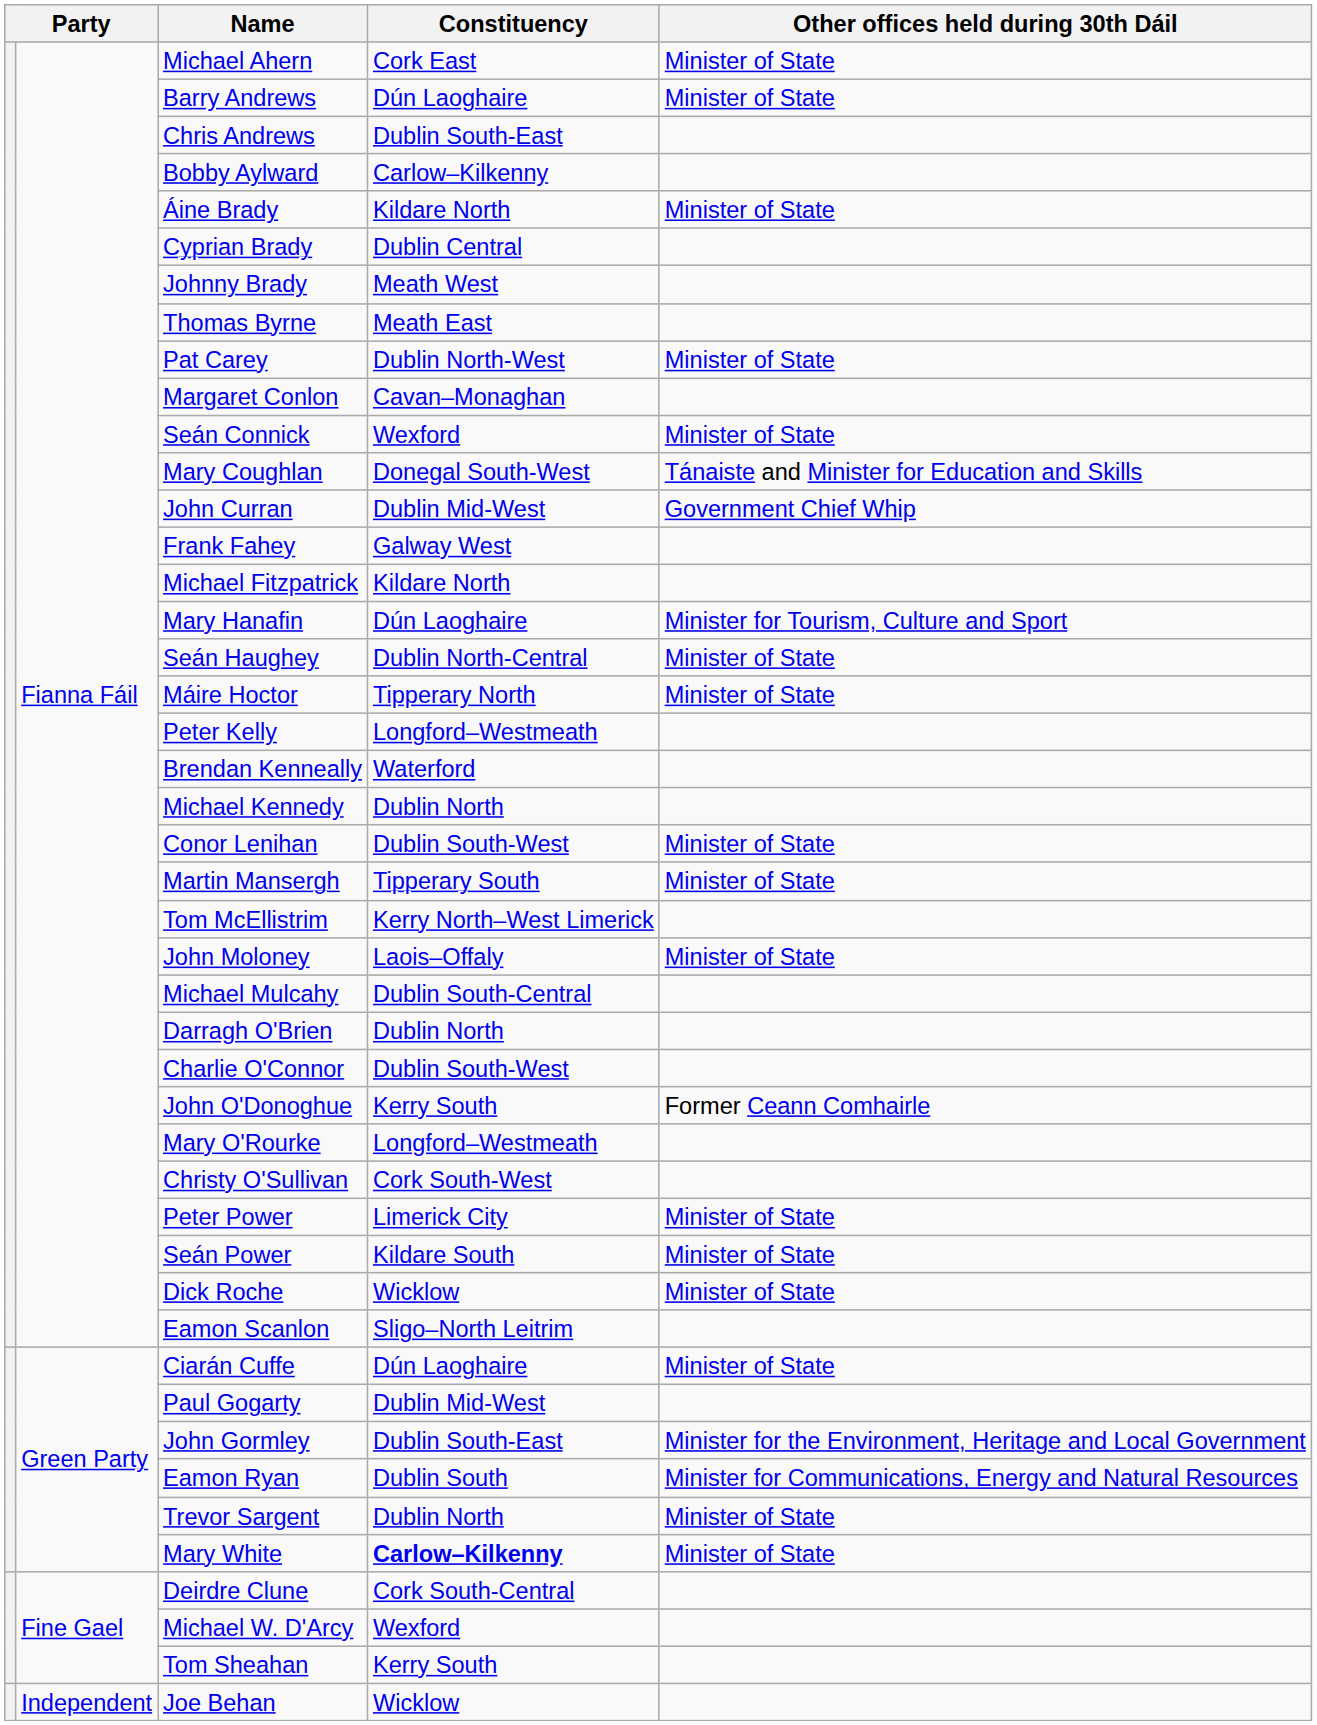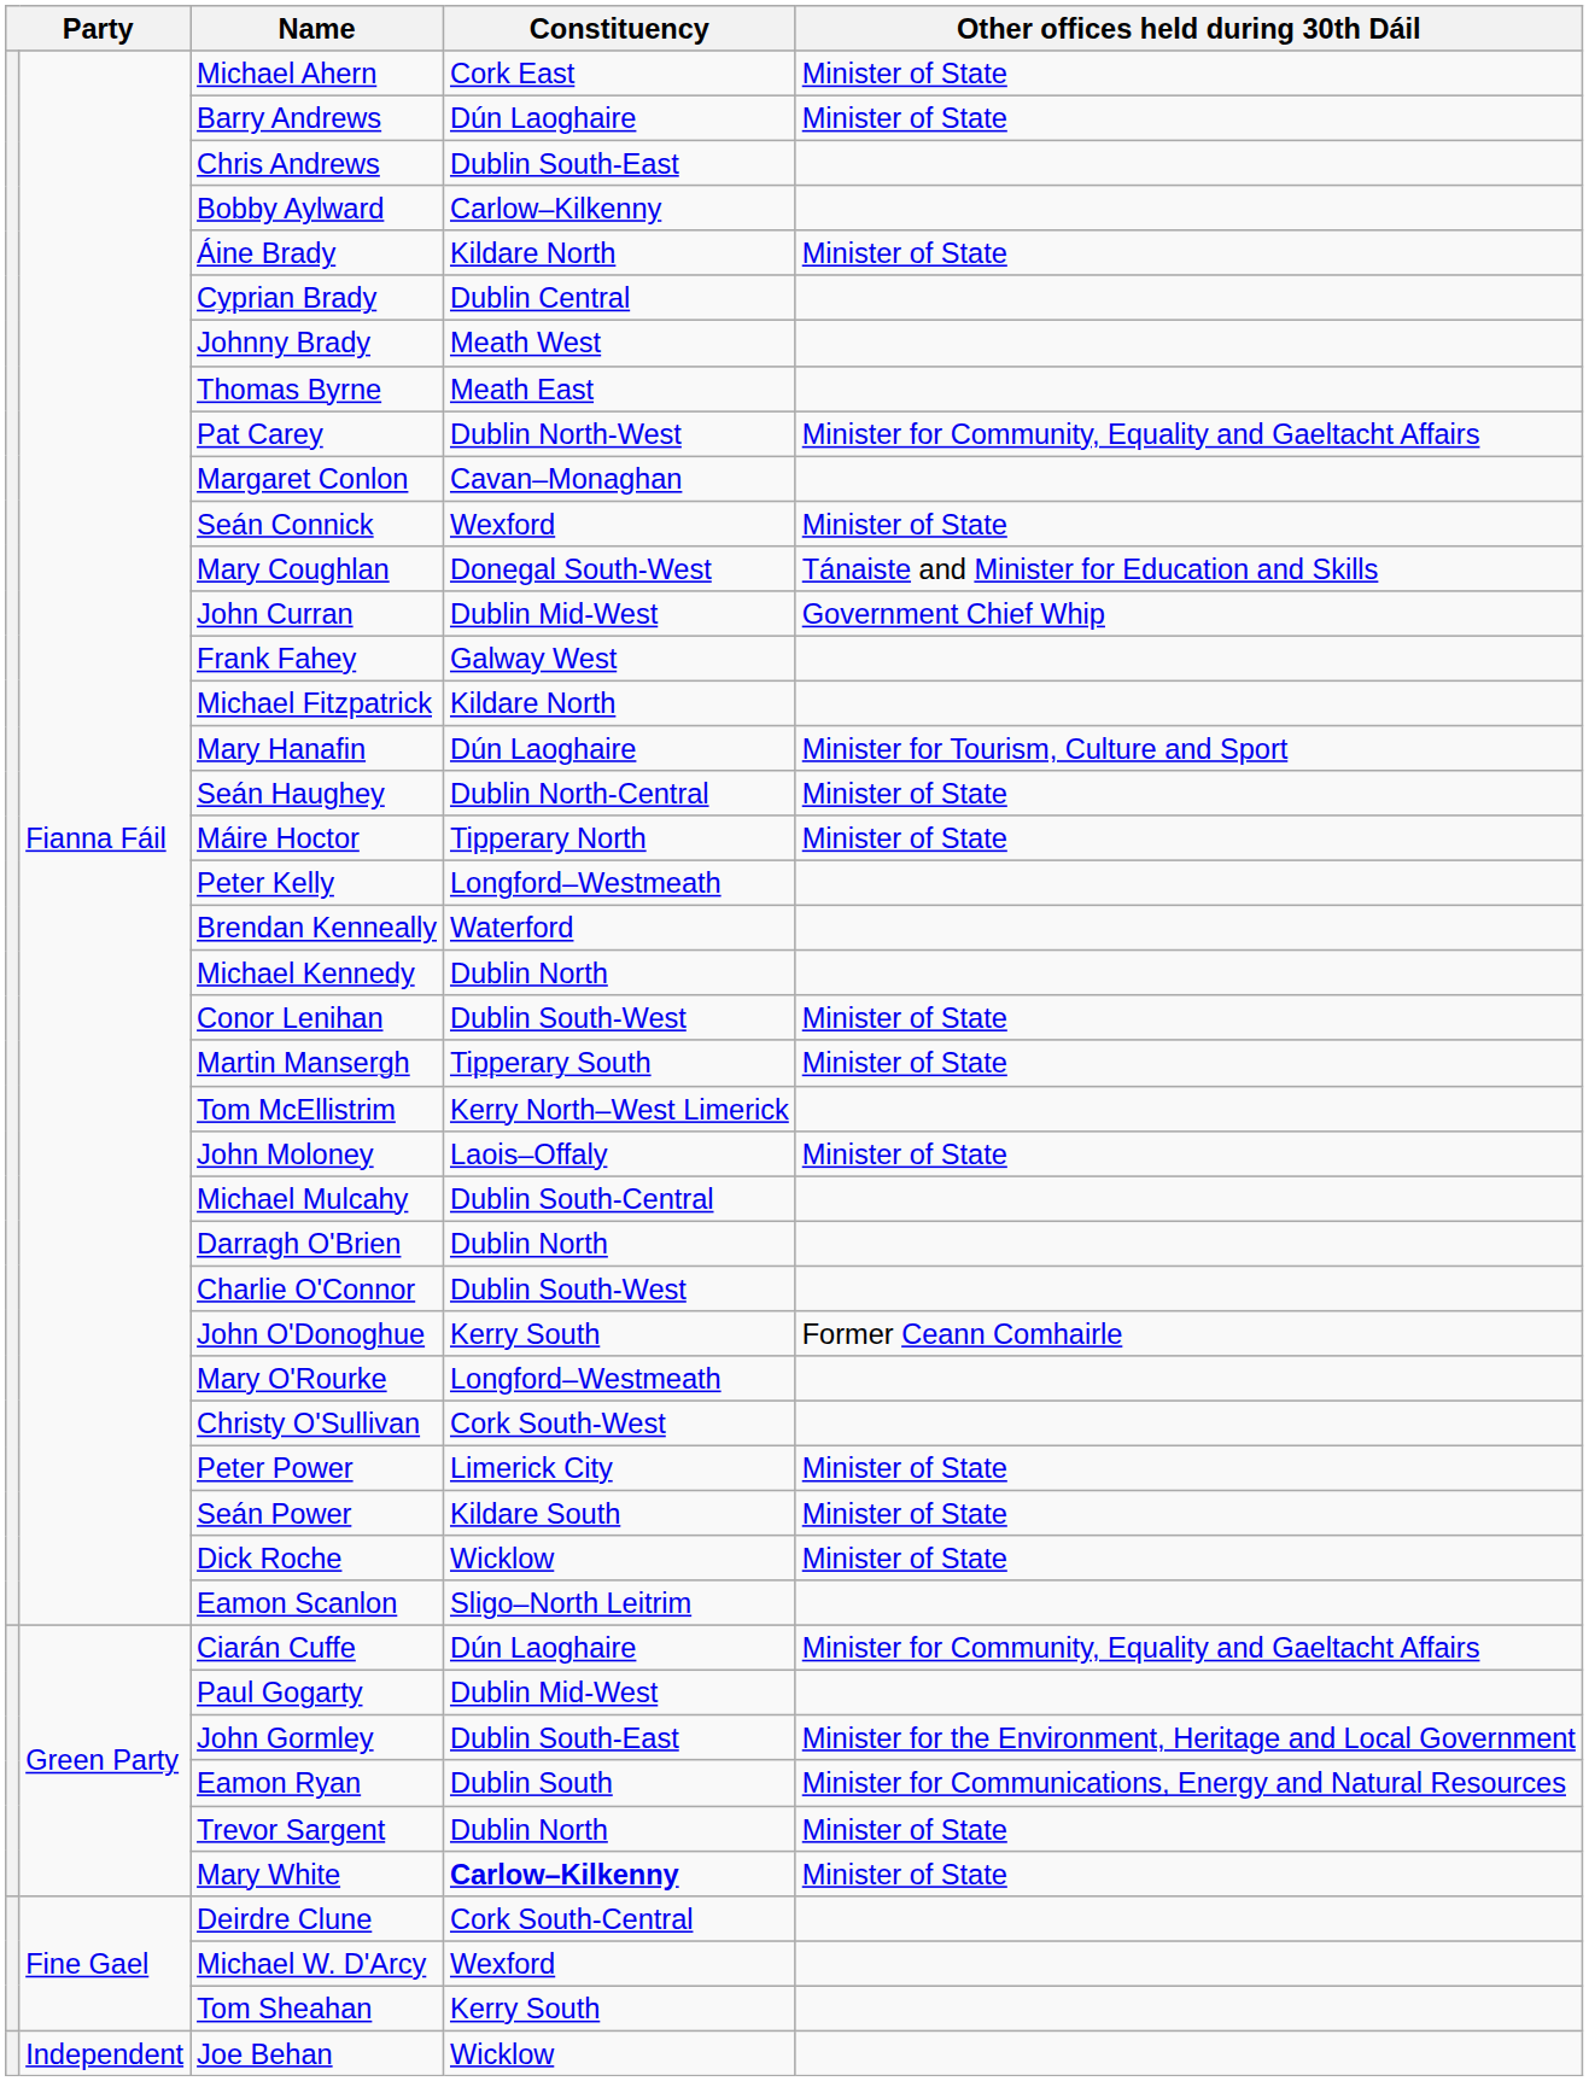Pat Carey | Other offices held during 30th Dáil: Minister of State -> Minister for Community, Equality and Gaeltacht Affairs
Ciarán Cuffe | Other offices held during 30th Dáil: Minister of State -> Minister for Community, Equality and Gaeltacht Affairs
